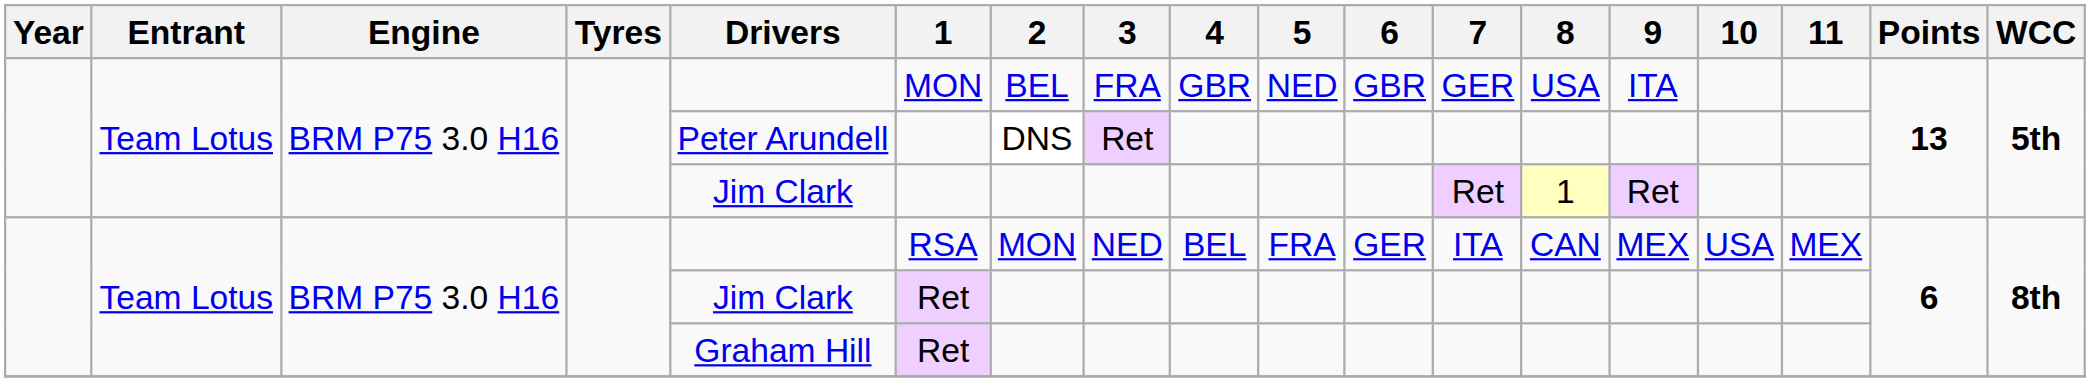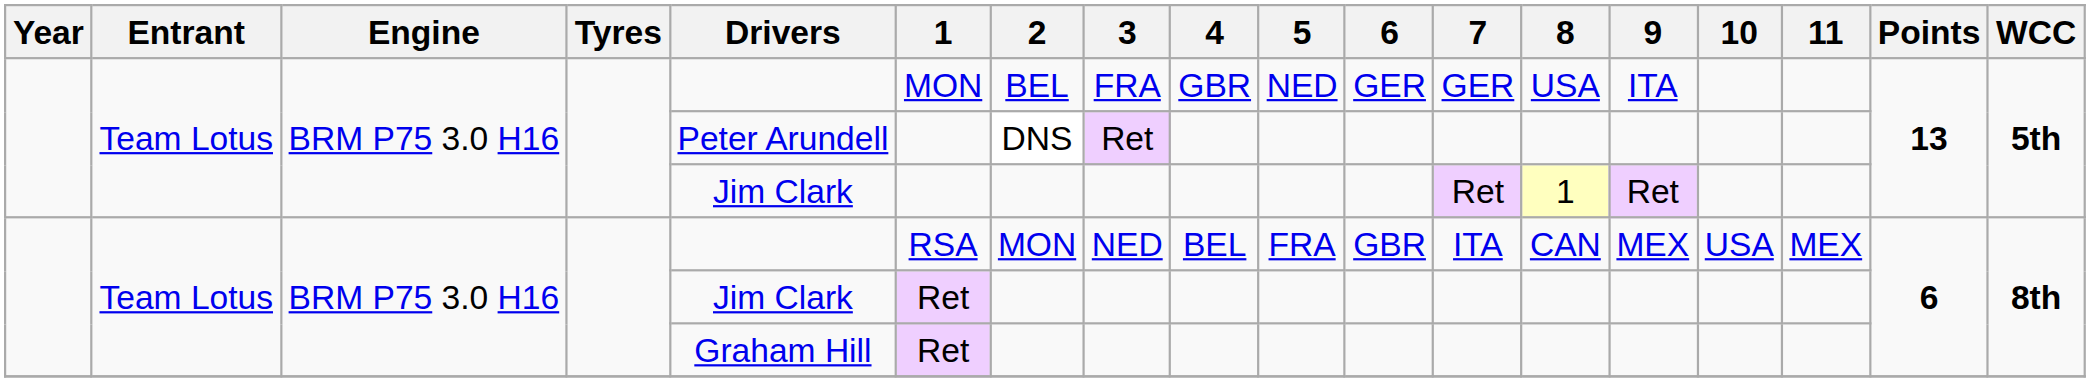row 2 | 6: GBR -> GER
row 5 | 6: GER -> GBR
